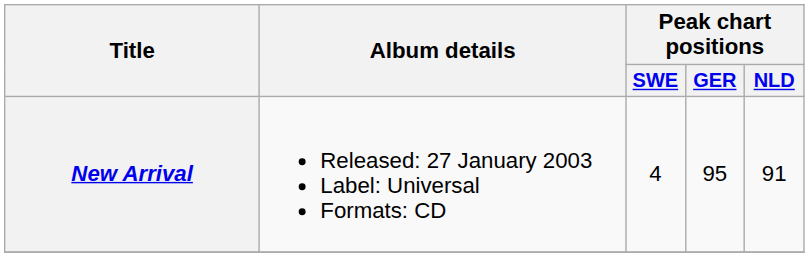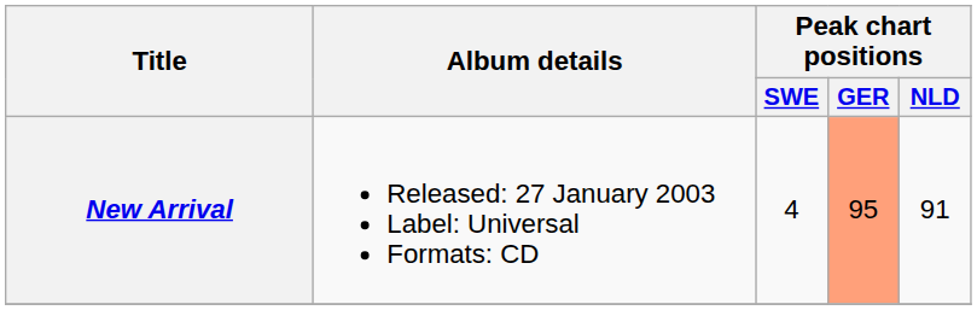New Arrival | Peak chart positions / GER: no background -> lightsalmon background
